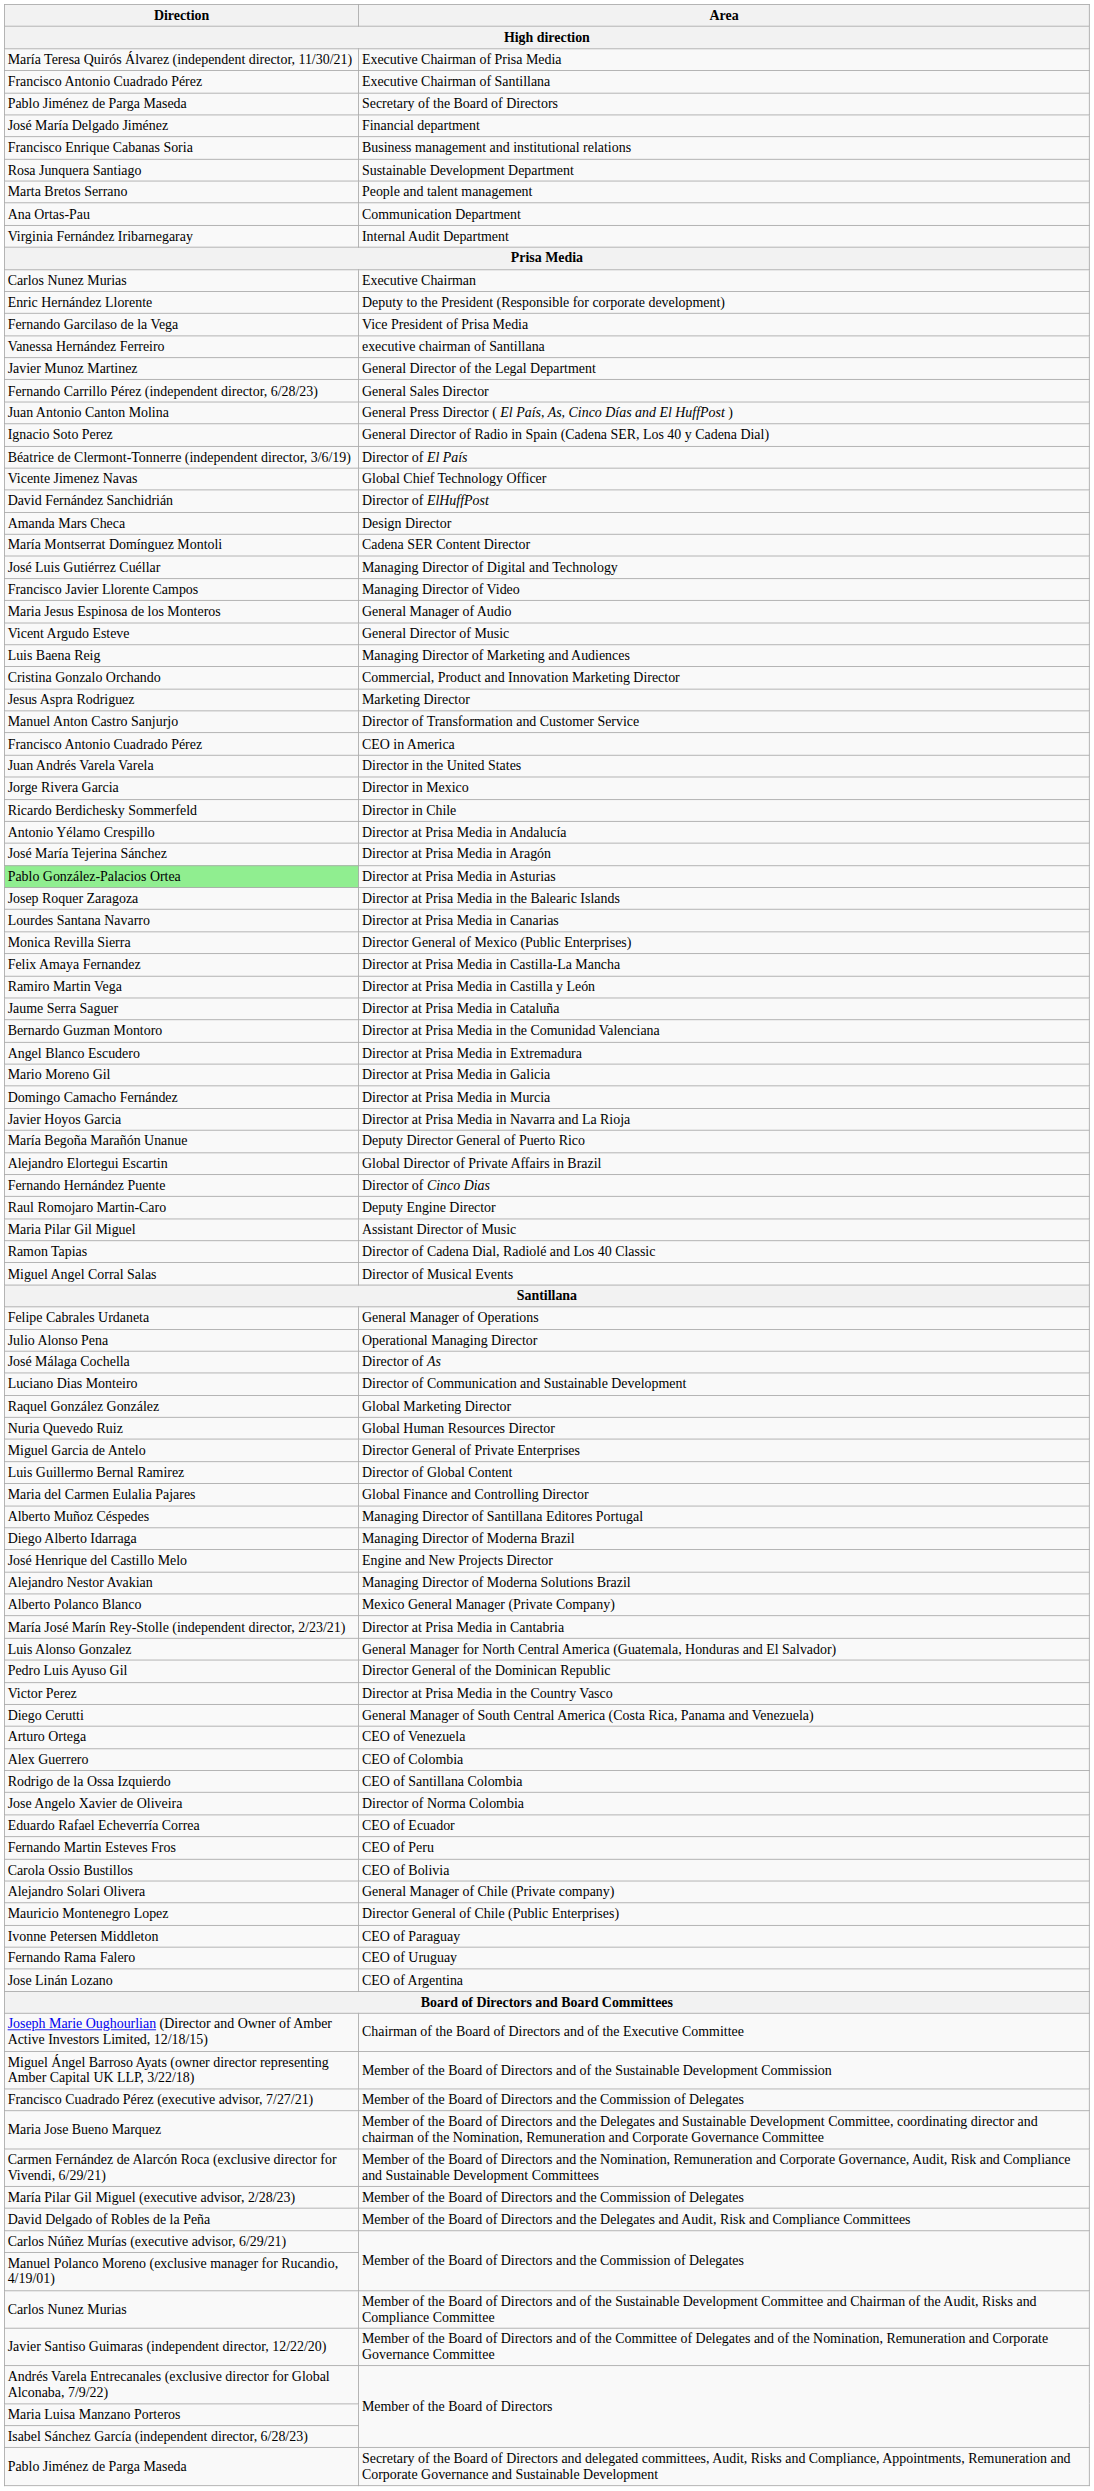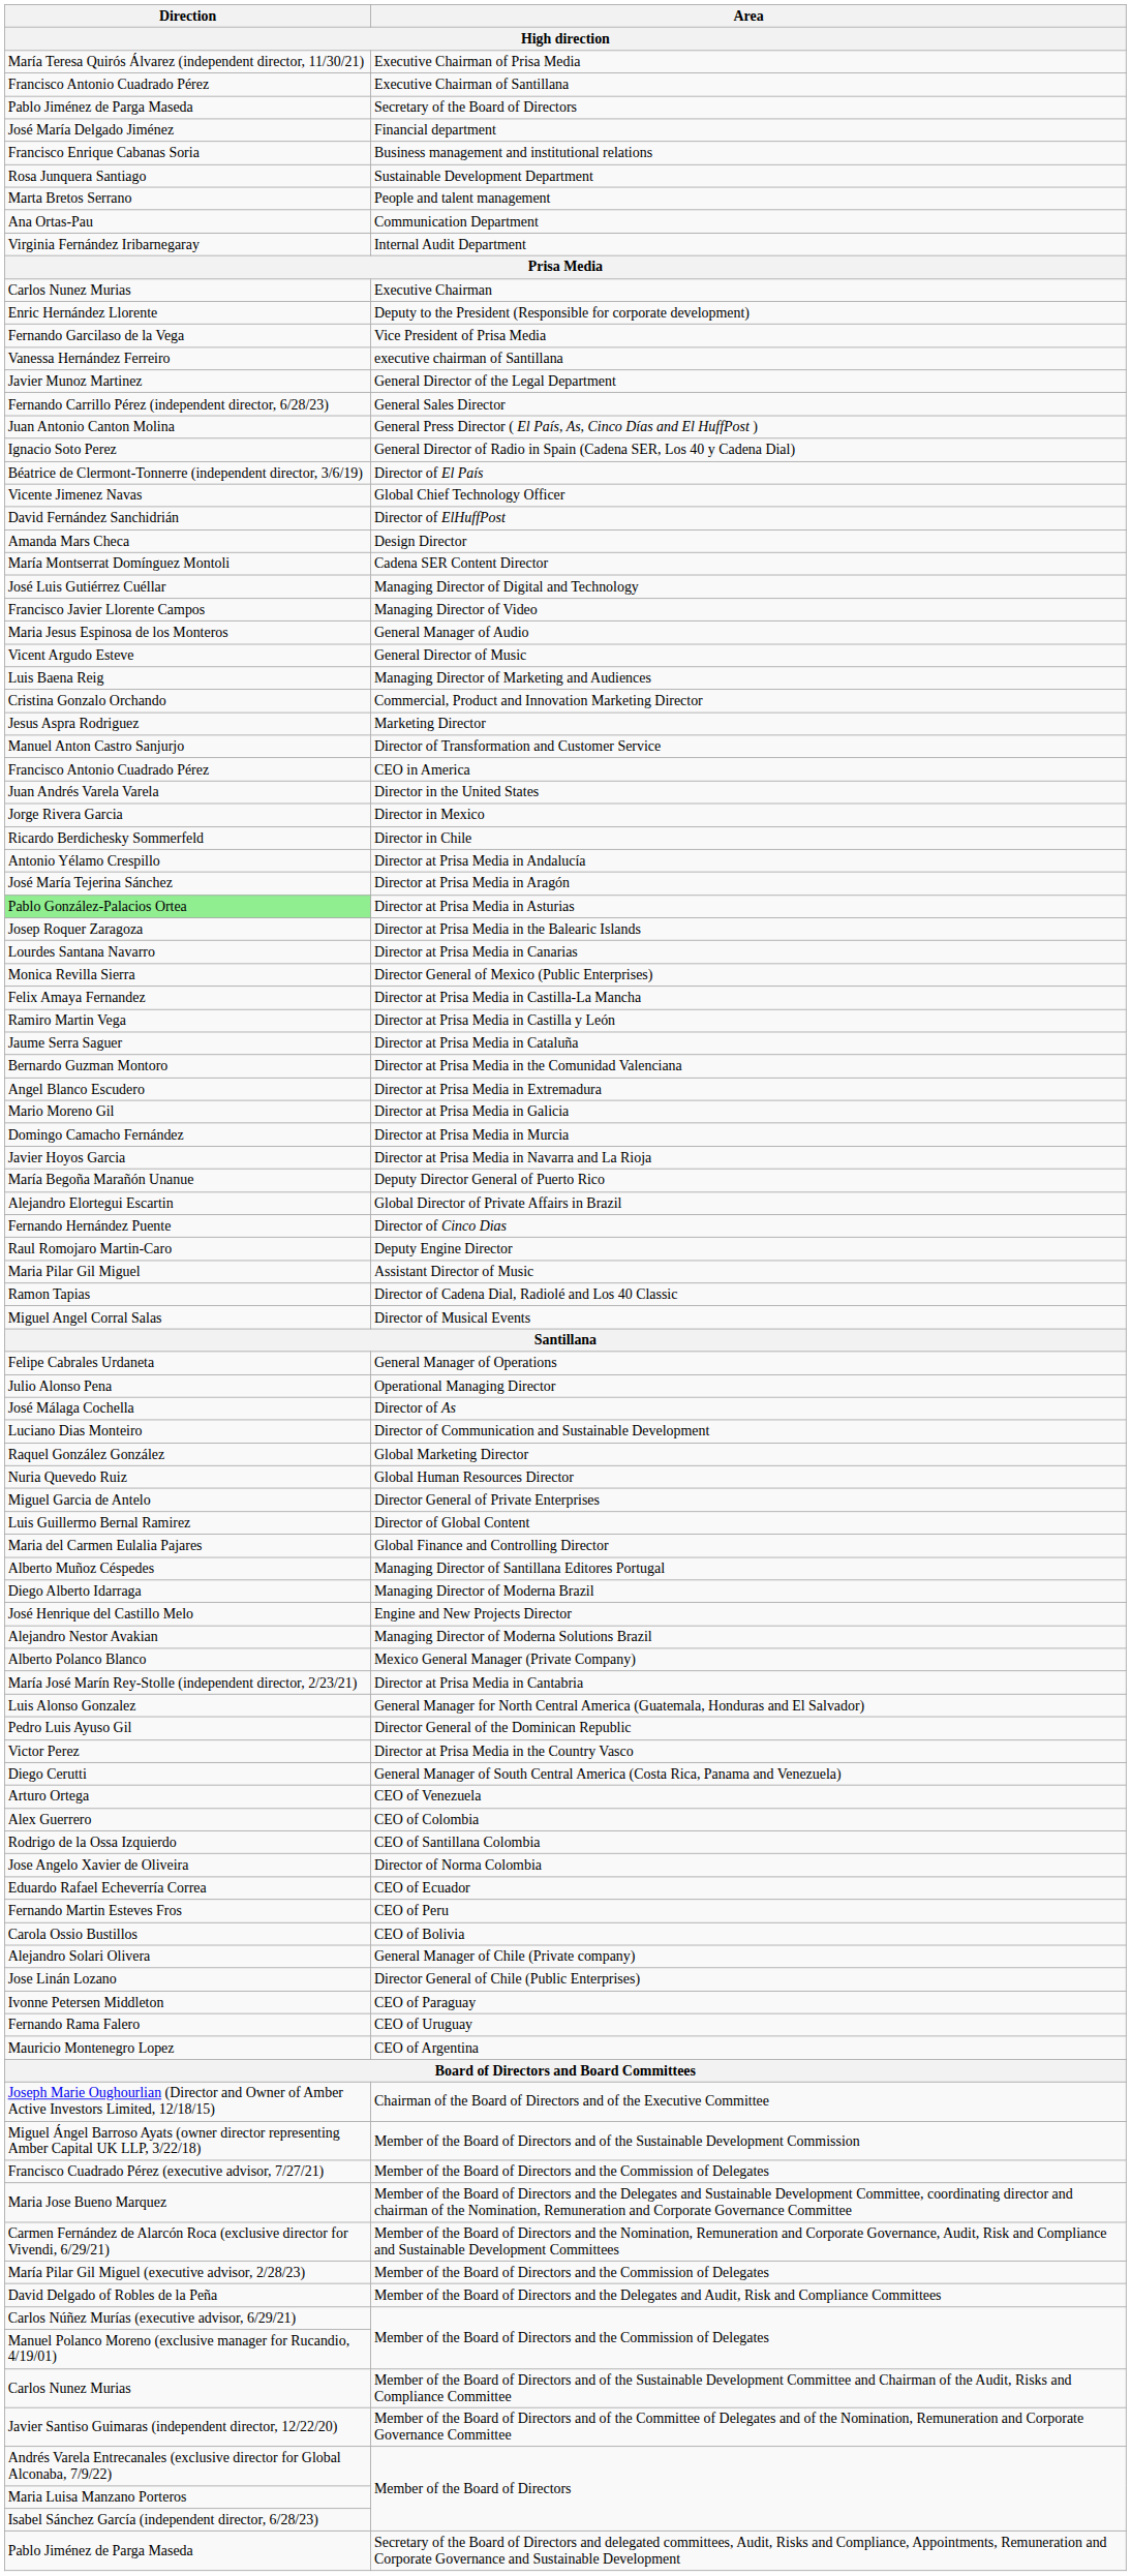row 87 | Direction: Mauricio Montenegro Lopez -> Jose Linán Lozano
row 90 | Direction: Jose Linán Lozano -> Mauricio Montenegro Lopez
